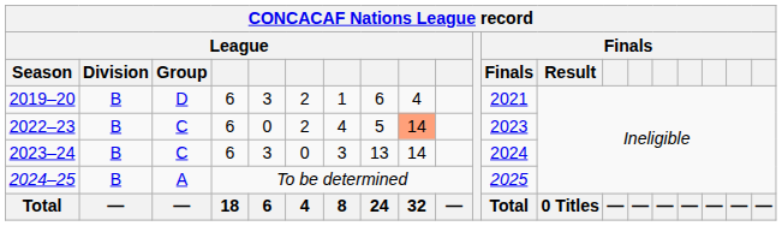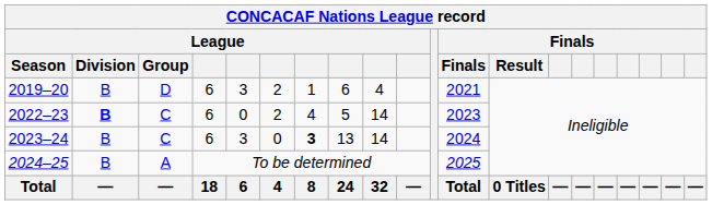2022–23 | League / Division: normal -> bold
2022–23 | column 9: lightsalmon background -> no background
2023–24 | column 7: normal -> bold
